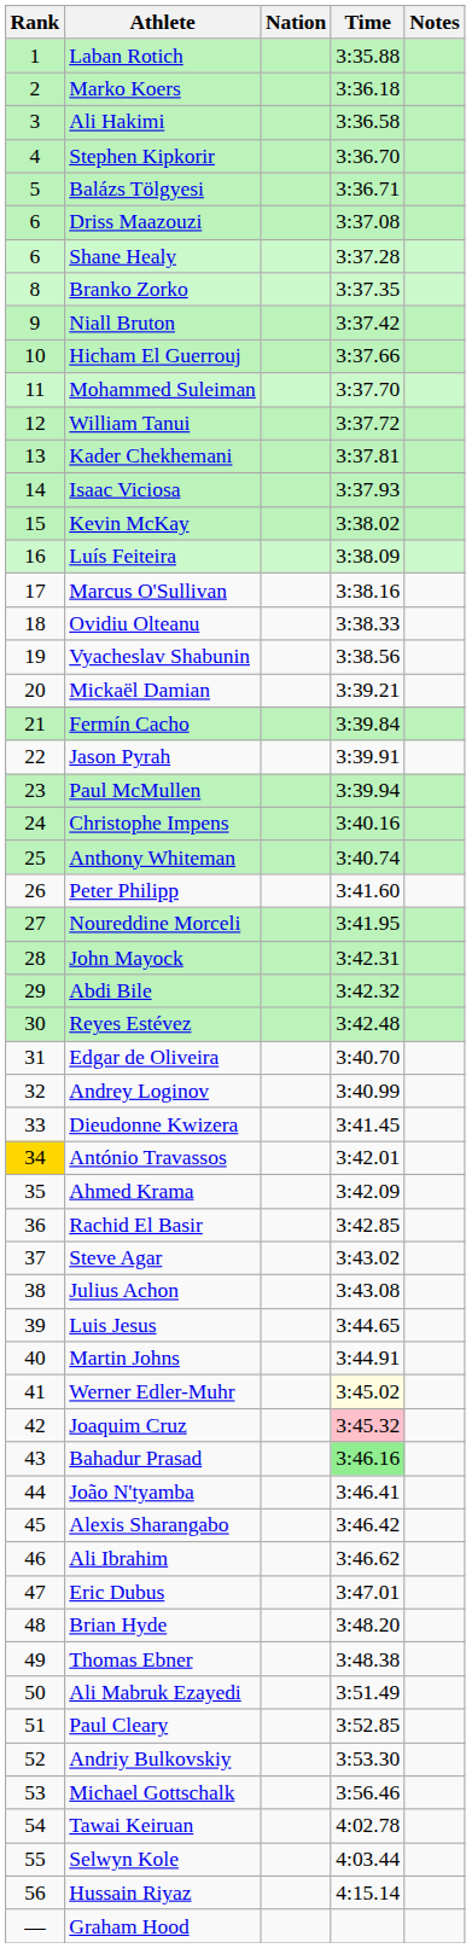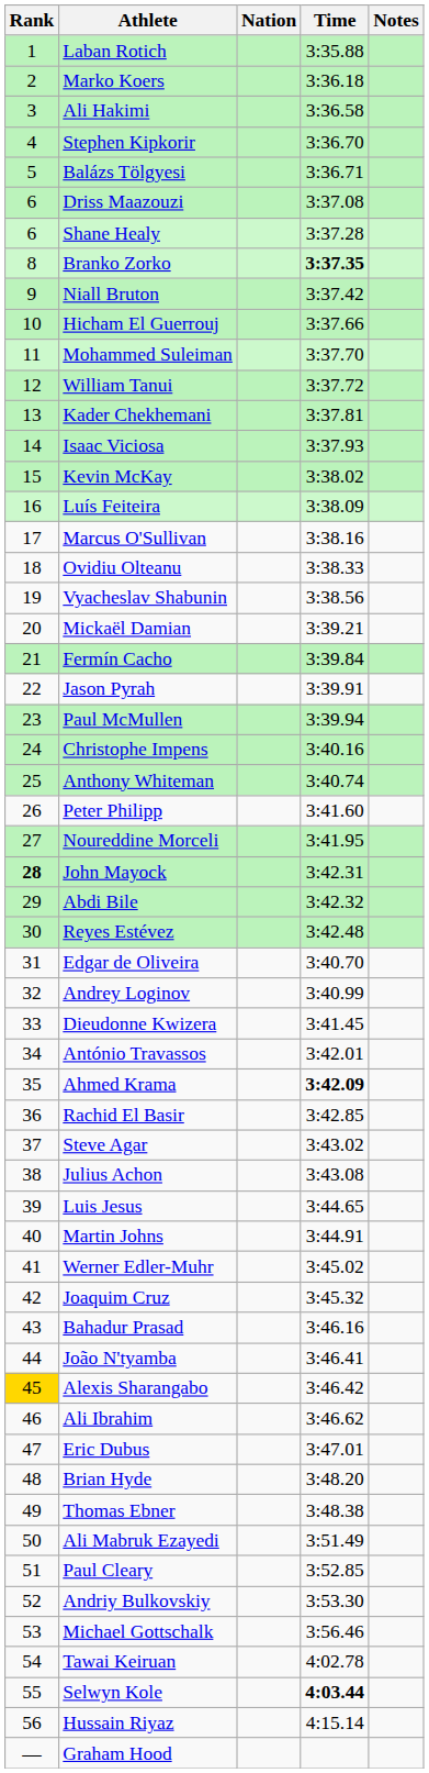Branko Zorko | Time: normal -> bold
John Mayock | Rank: normal -> bold
António Travassos | Rank: gold background -> no background
Ahmed Krama | Time: normal -> bold
Werner Edler-Muhr | Time: lightyellow background -> no background
Joaquim Cruz | Time: pink background -> no background
Bahadur Prasad | Time: lightgreen background -> no background
Alexis Sharangabo | Rank: no background -> gold background
Selwyn Kole | Time: normal -> bold
